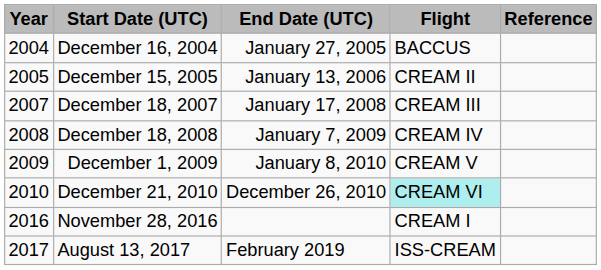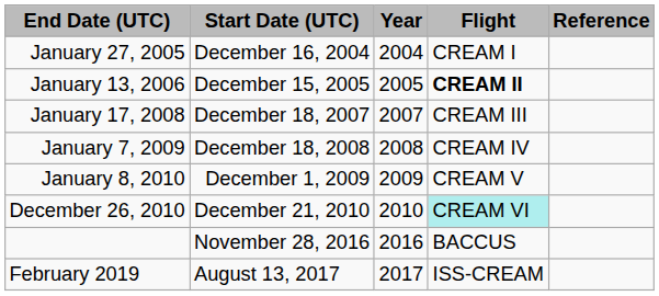columns swapped: Year <-> End Date (UTC)
December 16, 2004 | Flight: BACCUS -> CREAM I
December 15, 2005 | Flight: normal -> bold
November 28, 2016 | Flight: CREAM I -> BACCUS
